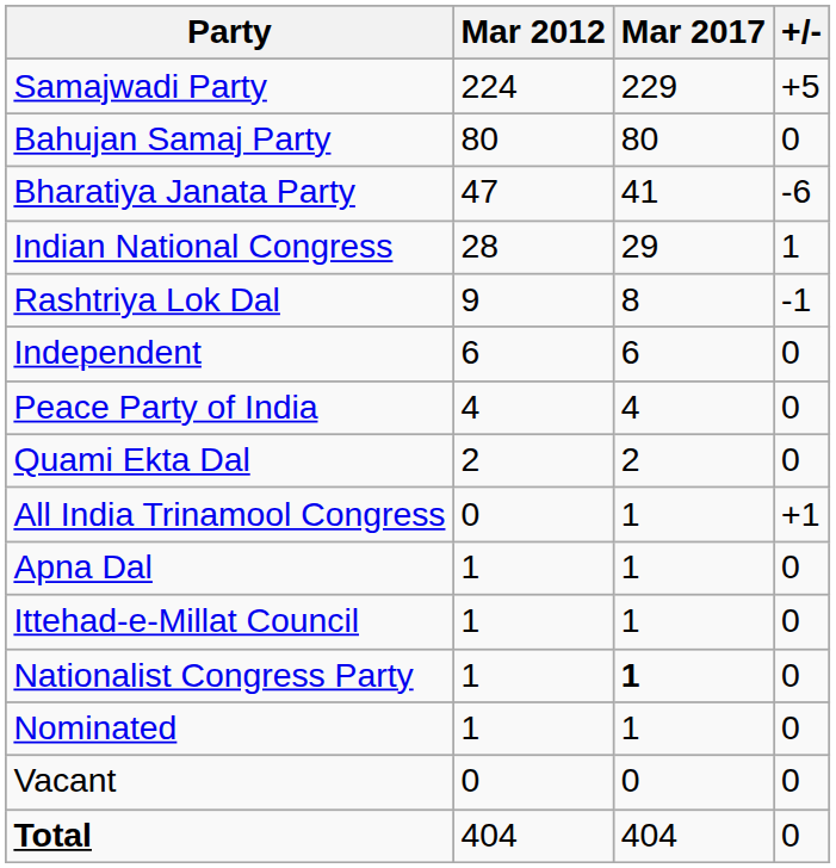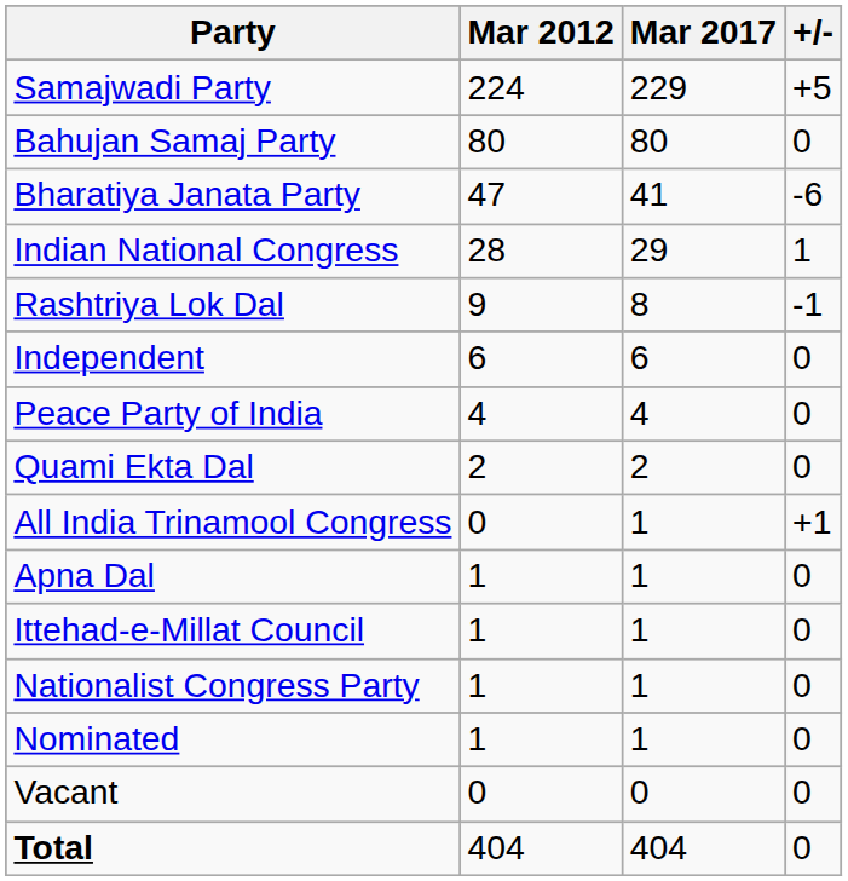Nationalist Congress Party | Mar 2017: bold -> normal
